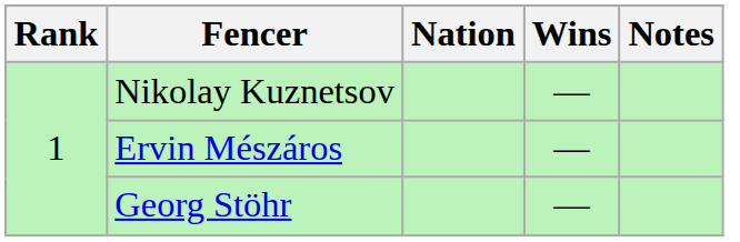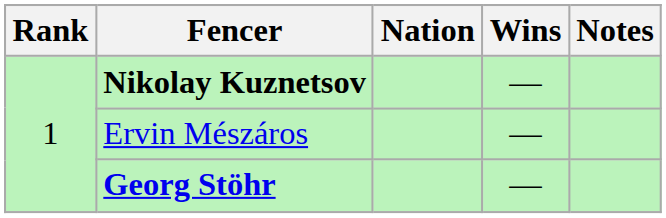Nikolay Kuznetsov | Fencer: normal -> bold
Georg Stöhr | Fencer: normal -> bold
